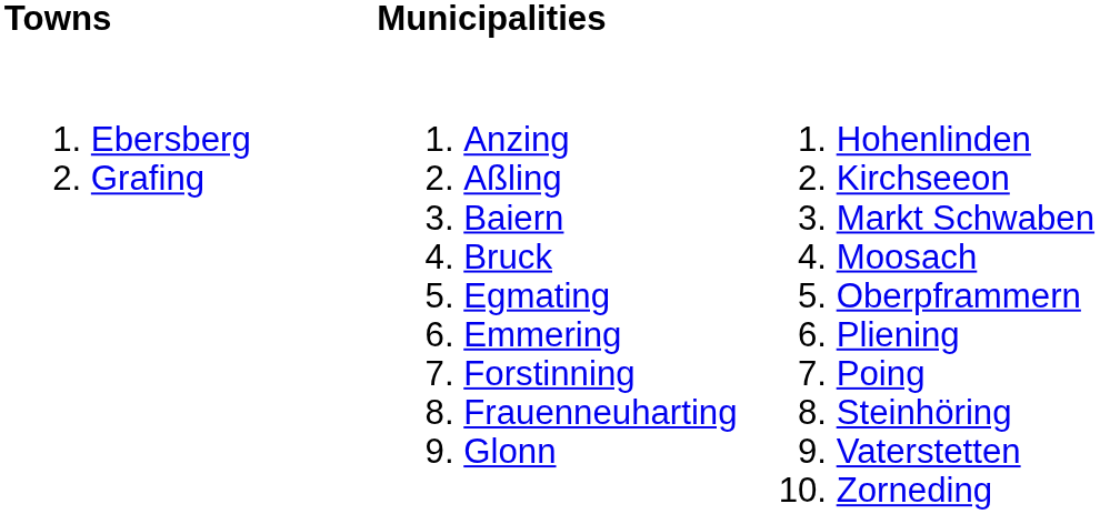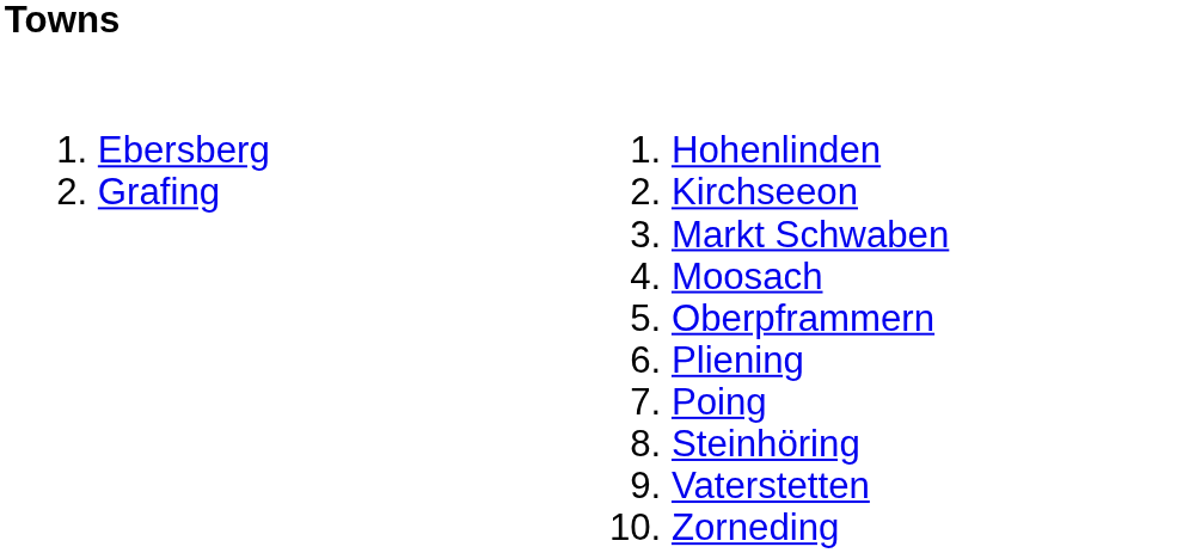- column: Municipalities | Anzing Aßling Baiern Bruck Egmating Emmering Forstinning Frauenneuharting Glonn
